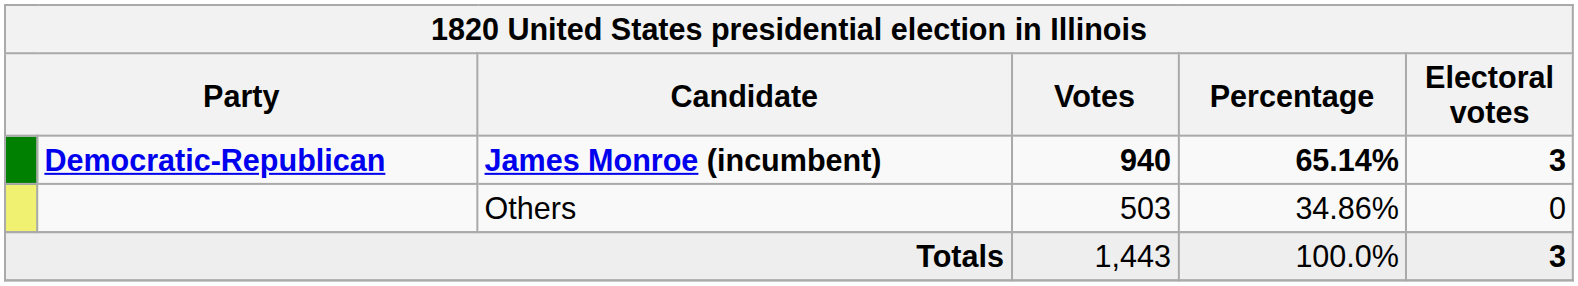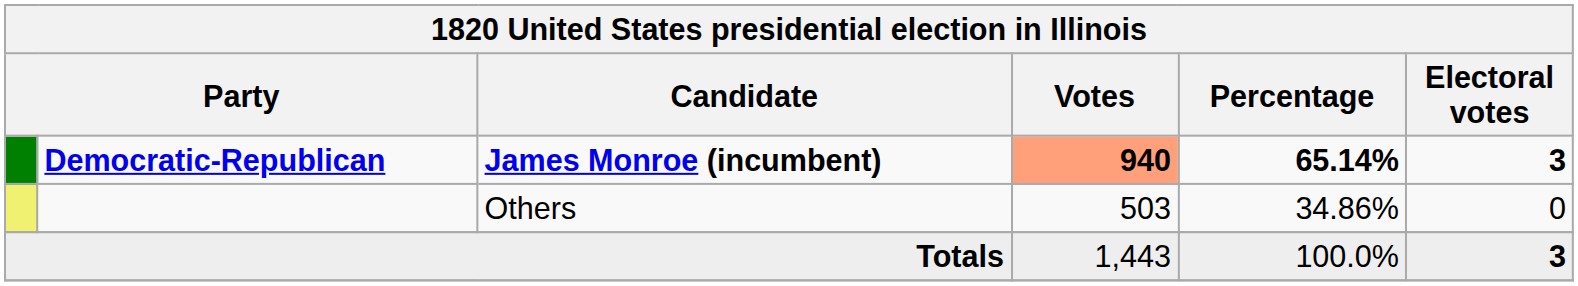Democratic-Republican | Votes: no background -> lightsalmon background
